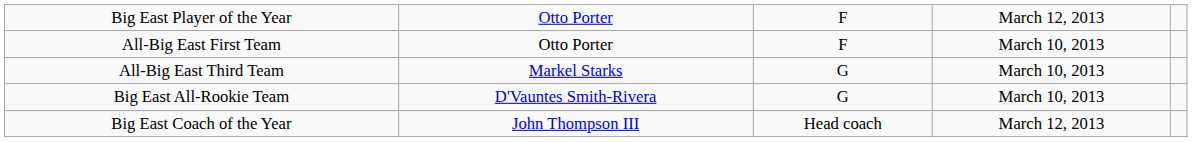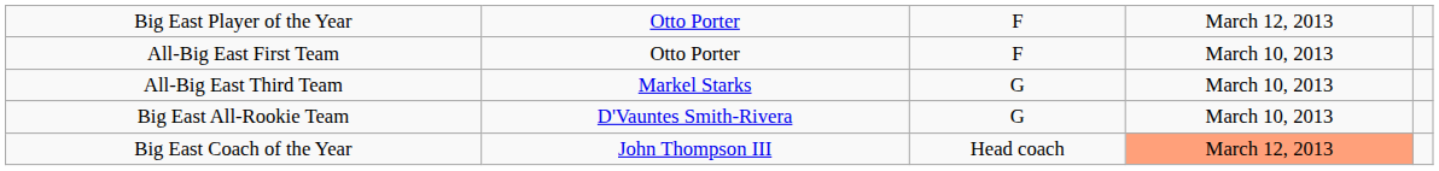Big East Coach of the Year | column 4: no background -> lightsalmon background
